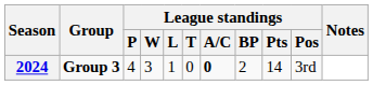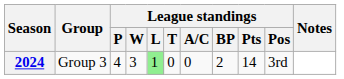2024 | Group: bold -> normal
2024 | League standings / L: no background -> lightgreen background
2024 | League standings / A/C: bold -> normal
